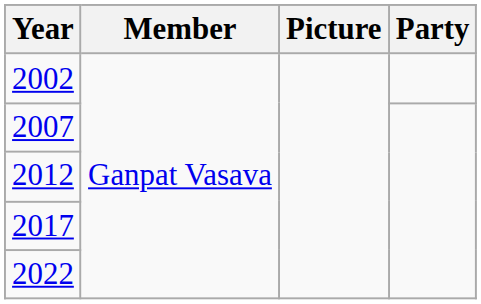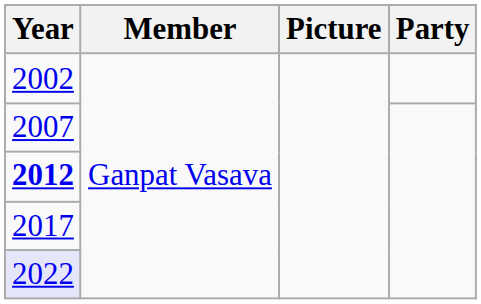2012 | Year: normal -> bold
2022 | Year: no background -> lavender background
